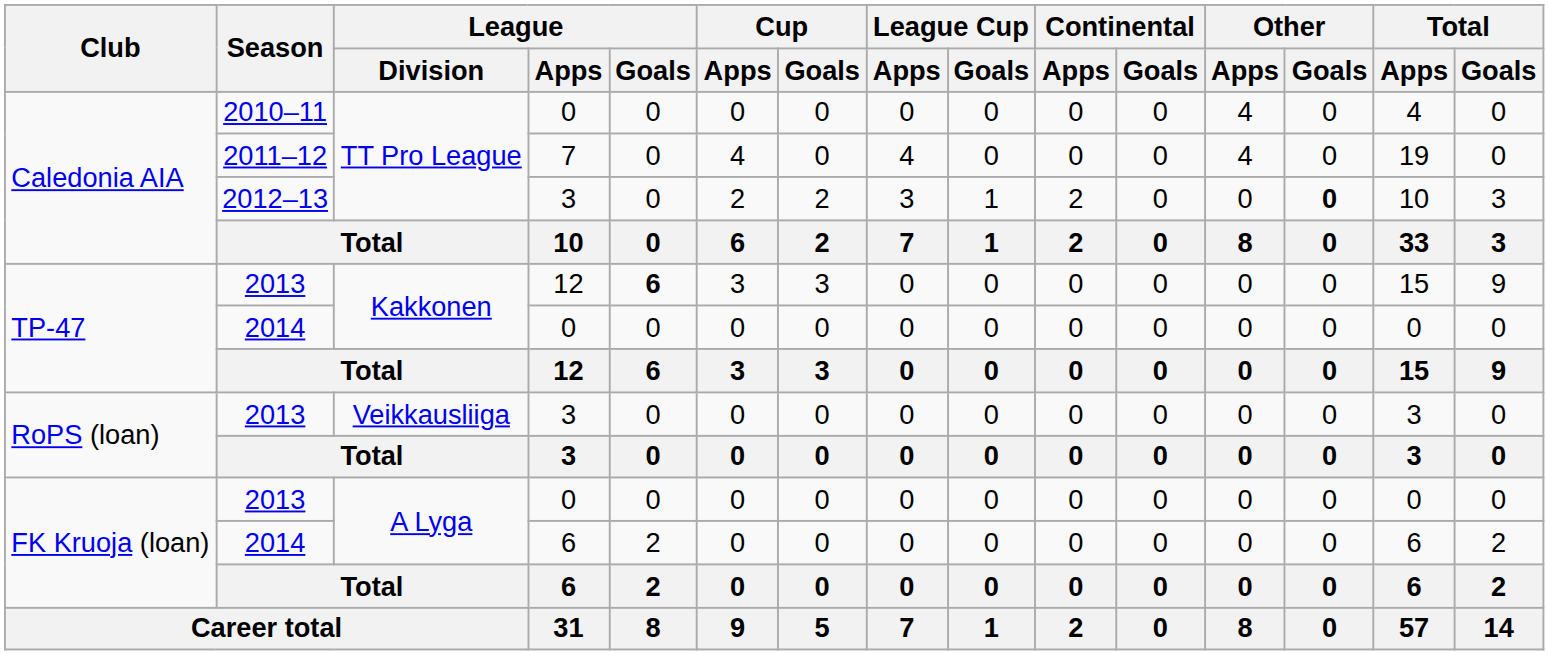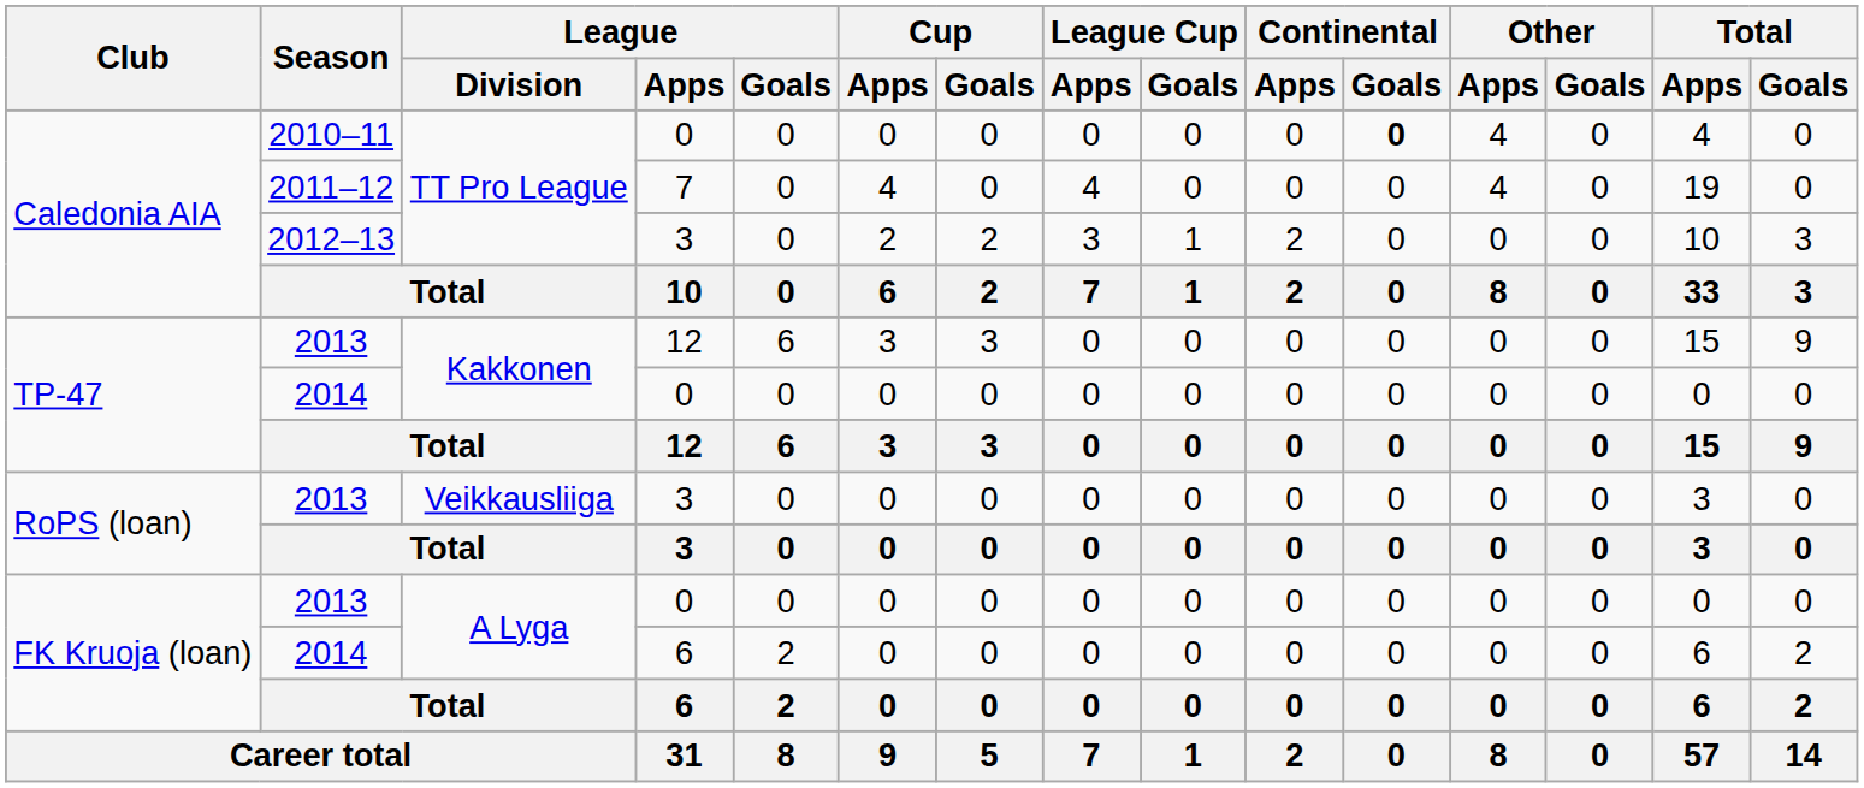2010–11 | Continental / Goals: normal -> bold
2012–13 | Other / Goals: bold -> normal
2013 / 12 | League / Goals: bold -> normal
